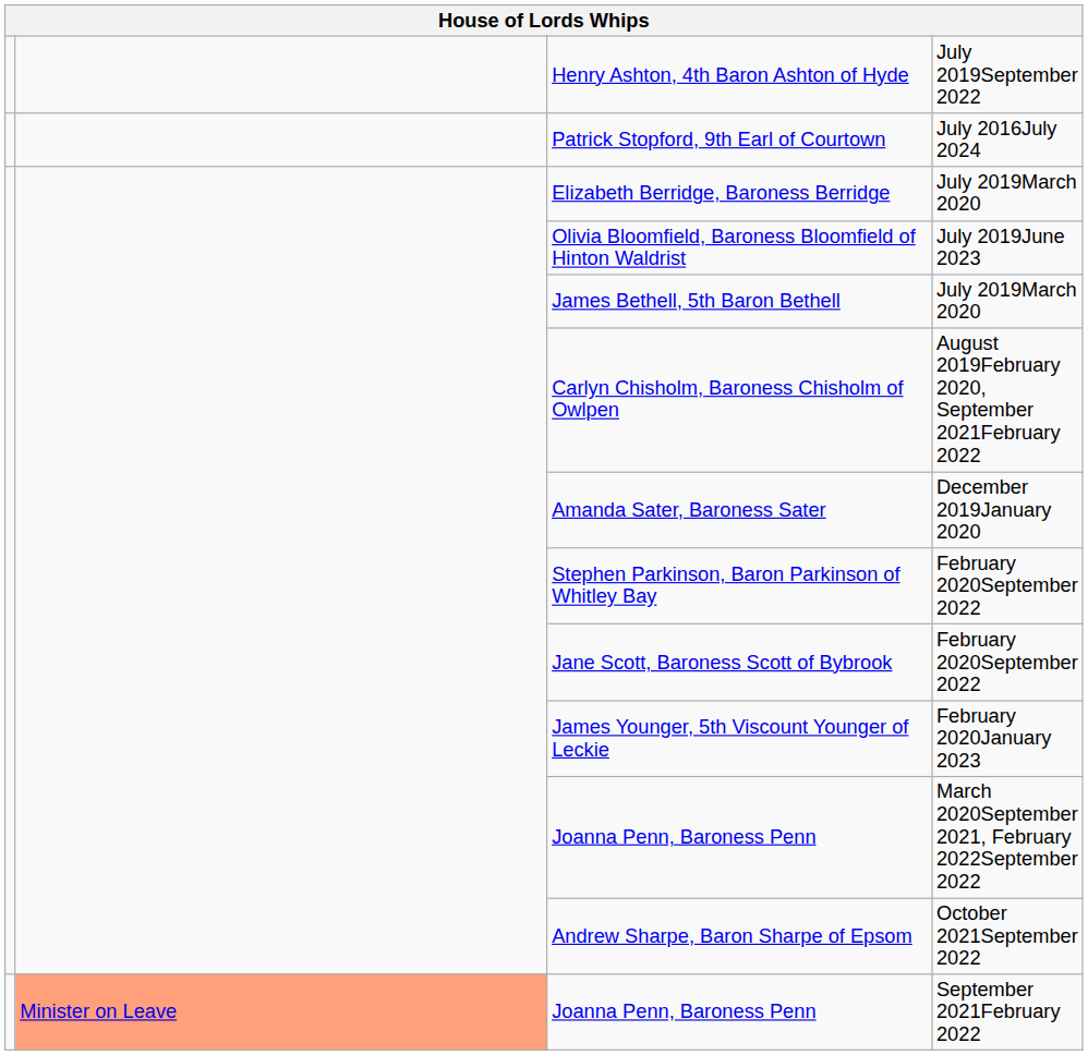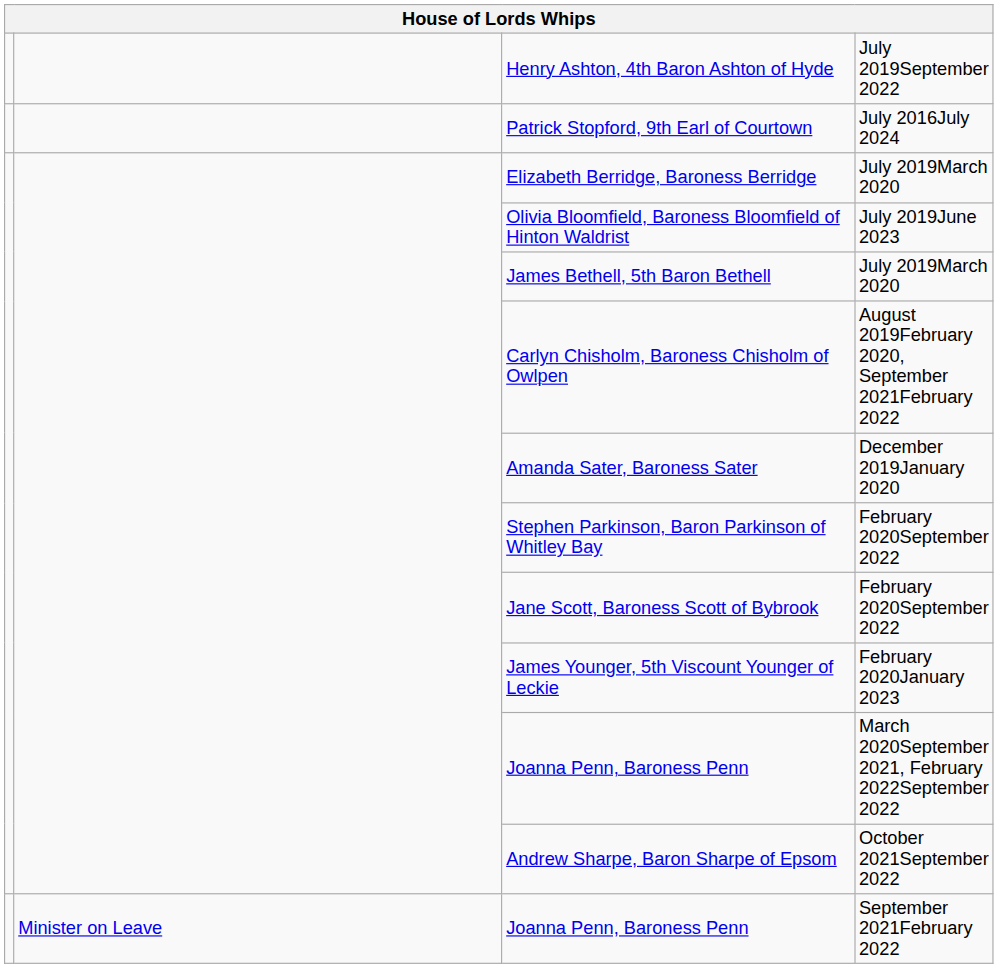Joanna Penn, Baroness Penn / September 2021February 2022 | column 2: lightsalmon background -> no background
